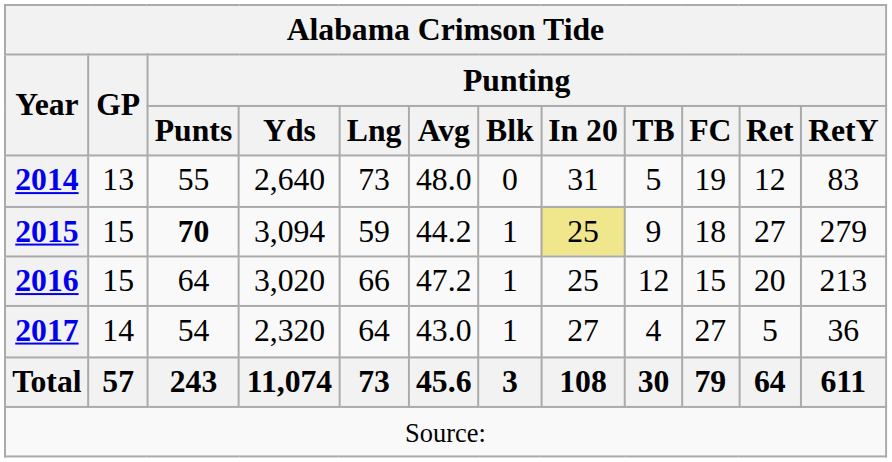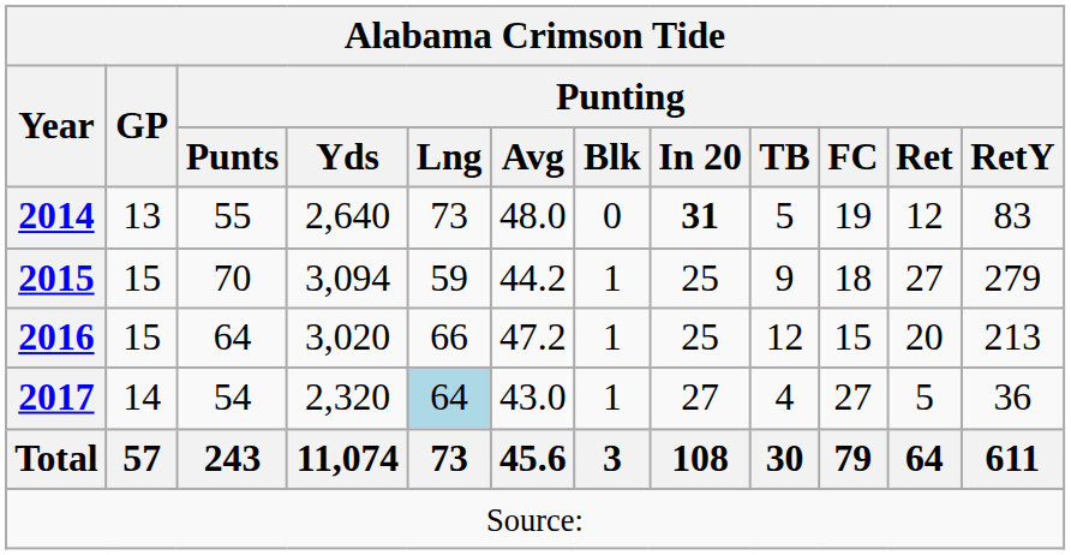2014 | Alabama Crimson Tide / Punting / In 20: normal -> bold
2015 | Alabama Crimson Tide / Punting / Punts: bold -> normal
2015 | Alabama Crimson Tide / Punting / In 20: khaki background -> no background
2017 | Alabama Crimson Tide / Punting / Lng: no background -> lightblue background
